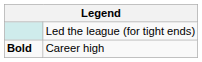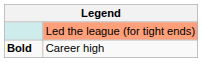row 2 | column 2: no background -> lightsalmon background
